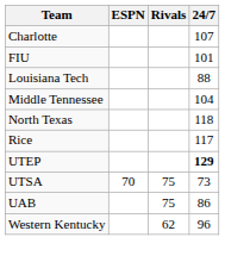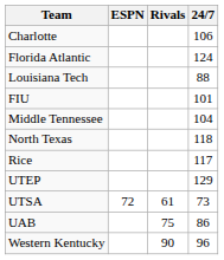Charlotte | 24/7: 107 -> 106
+ row: Florida Atlantic | 124
rows swapped: FIU <-> Louisiana Tech
UTEP | 24/7: bold -> normal
UTSA | ESPN: 70 -> 72
UTSA | Rivals: 75 -> 61
Western Kentucky | Rivals: 62 -> 90
